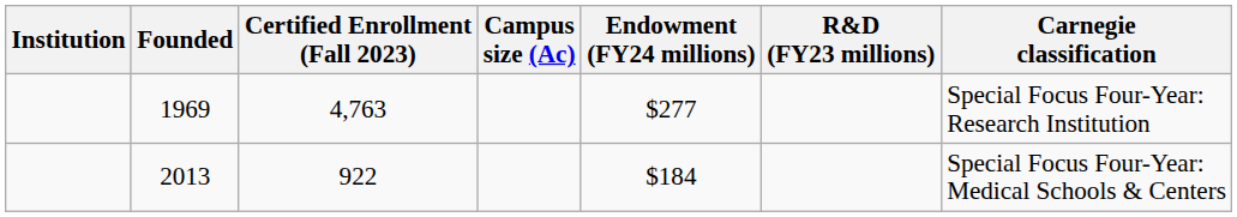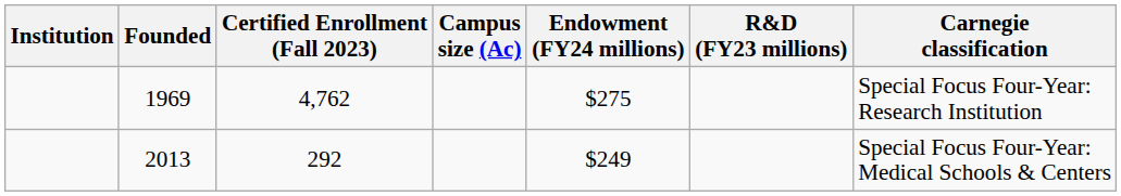1969 | Certified Enrollment (Fall 2023): 4,763 -> 4,762
1969 | Endowment (FY24 millions): $277 -> $275
2013 | Certified Enrollment (Fall 2023): 922 -> 292
2013 | Endowment (FY24 millions): $184 -> $249
